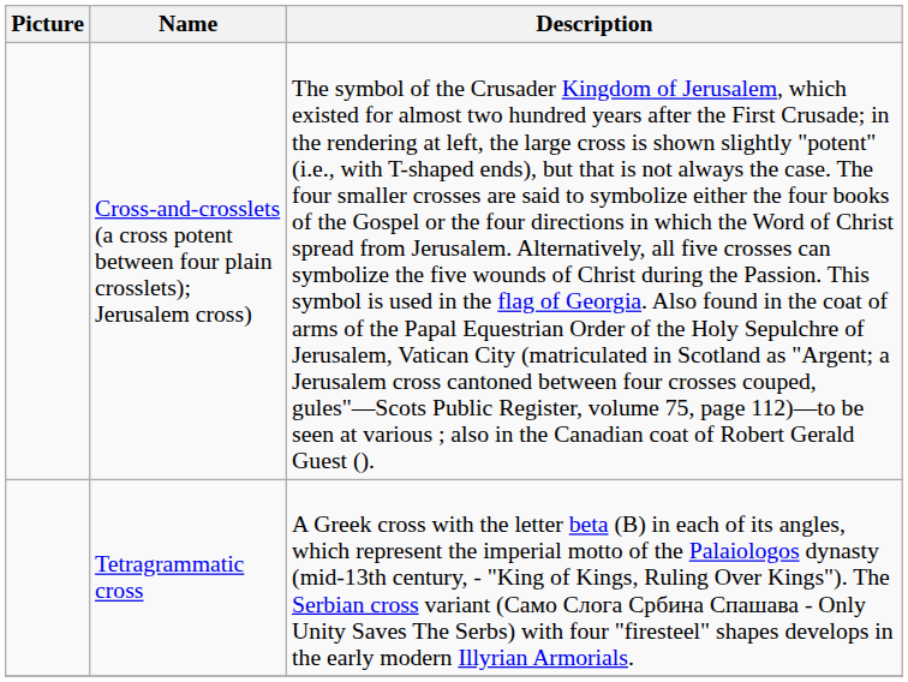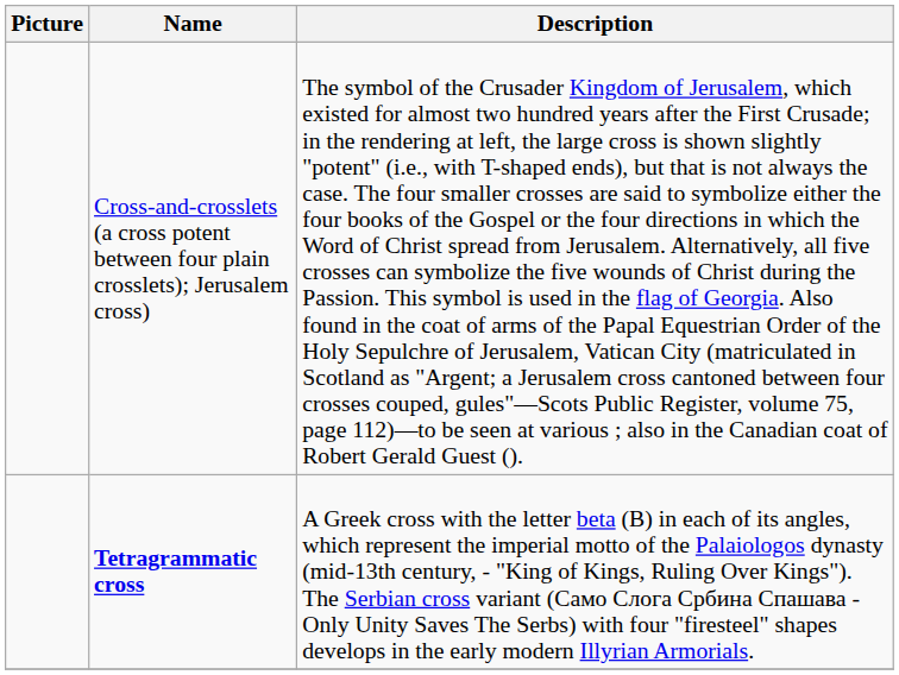Tetragrammatic cross | Name: normal -> bold
